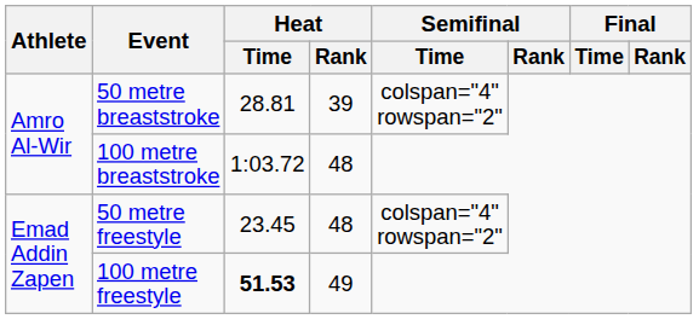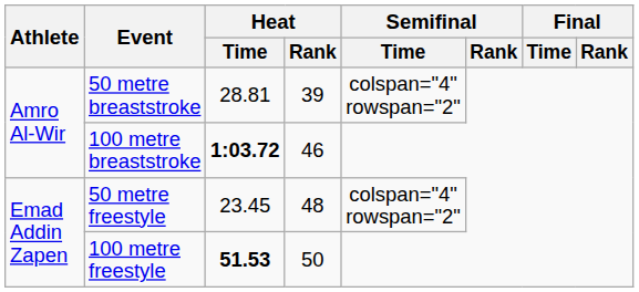100 metre breaststroke | Heat / Time: normal -> bold
100 metre breaststroke | Heat / Rank: 48 -> 46
100 metre freestyle | Heat / Rank: 49 -> 50
